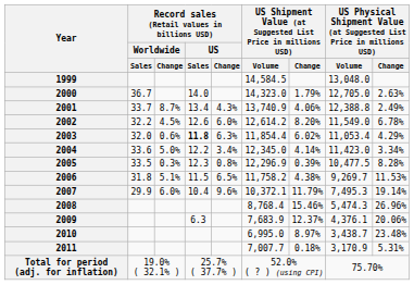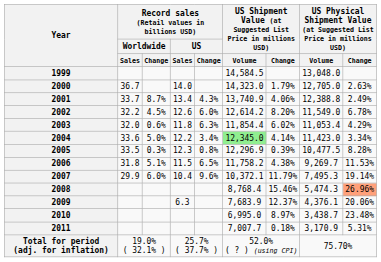2003 | Record sales (Retail values in billions USD) / US / Sales: bold -> normal
2004 | column 6: no background -> lightgreen background
2008 | column 9: no background -> lightsalmon background
